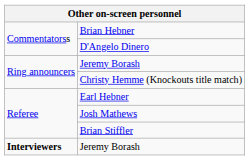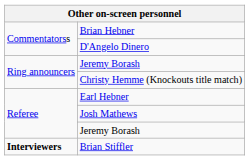row 8 | column 2: Brian Stiffler -> Jeremy Borash
row 9 | column 2: Jeremy Borash -> Brian Stiffler
